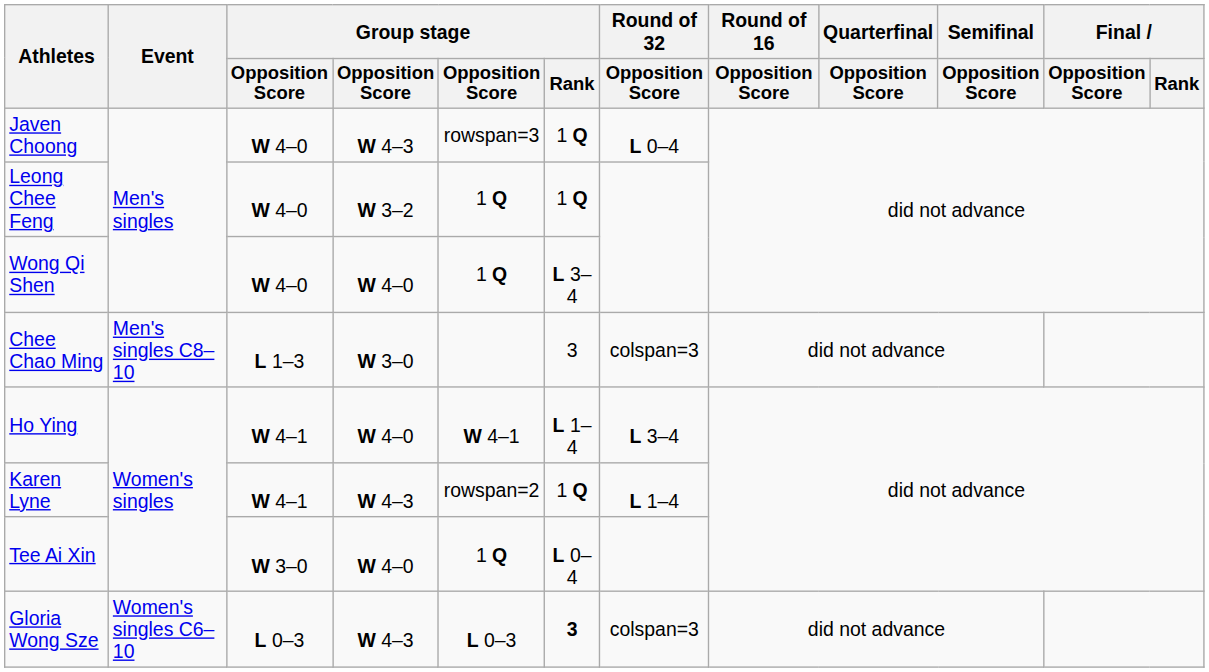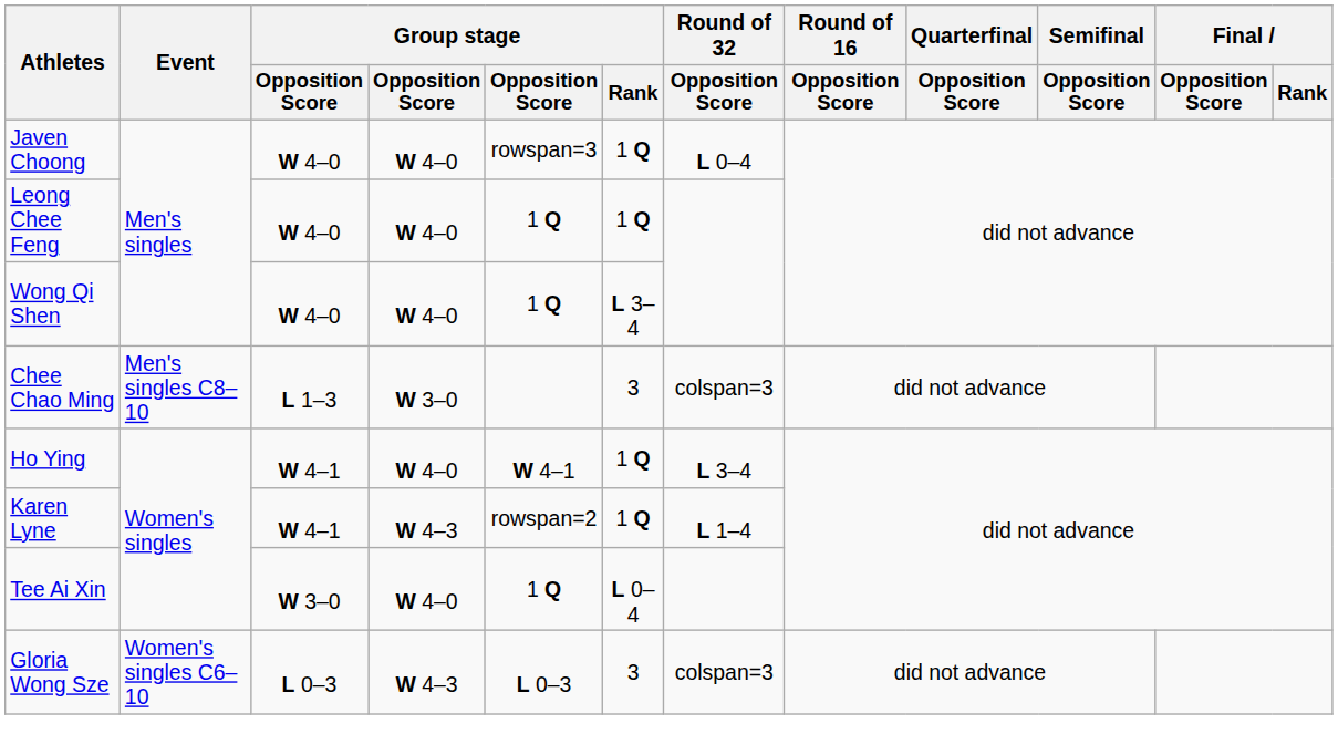Javen Choong | column 4: W 4–3 -> W 4–0
Leong Chee Feng | column 4: W 3–2 -> W 4–0
Ho Ying | Group stage / Rank: L 1–4 -> 1 Q
Gloria Wong Sze | Group stage / Rank: bold -> normal
